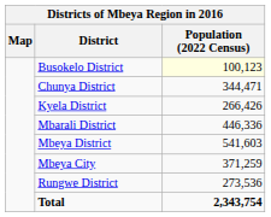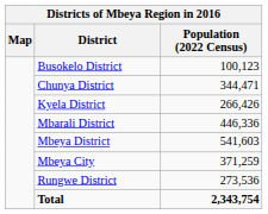Busokelo District | Population (2022 Census): lightyellow background -> no background
